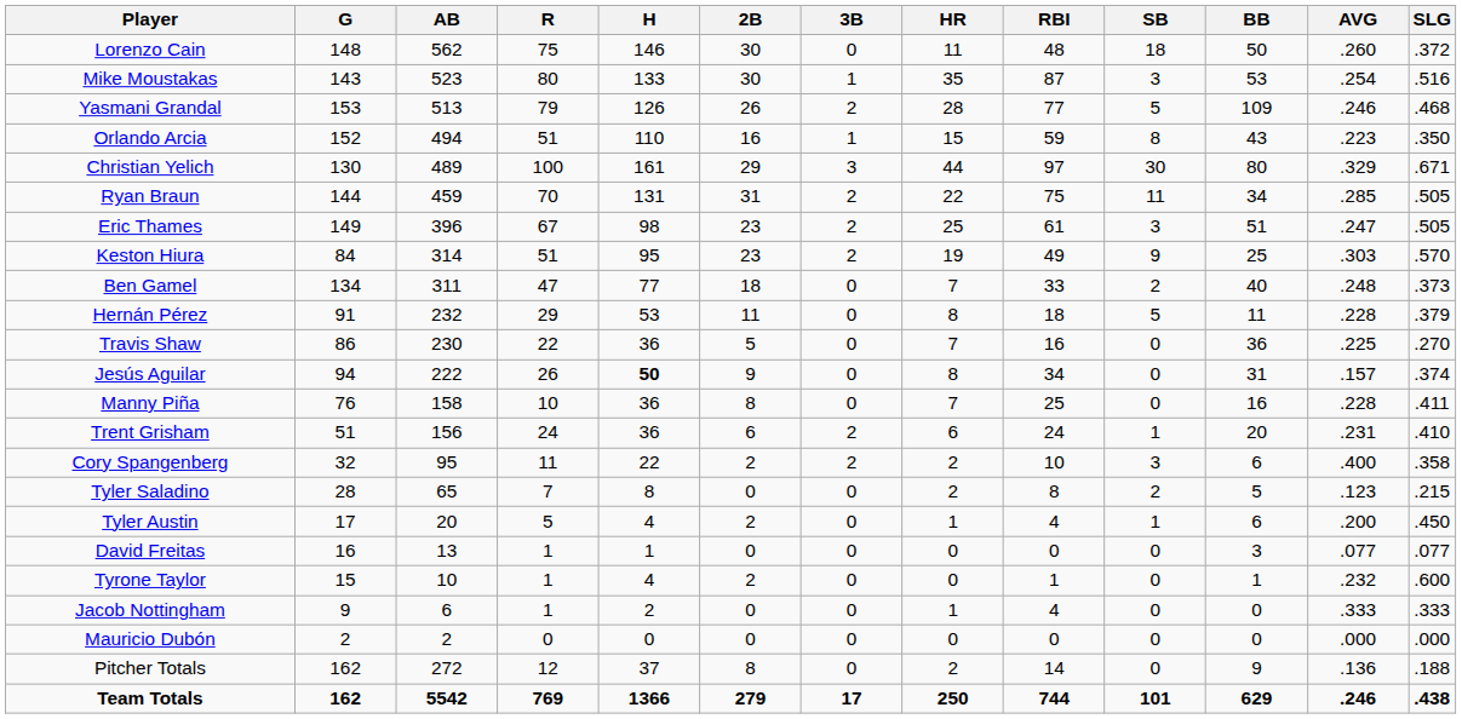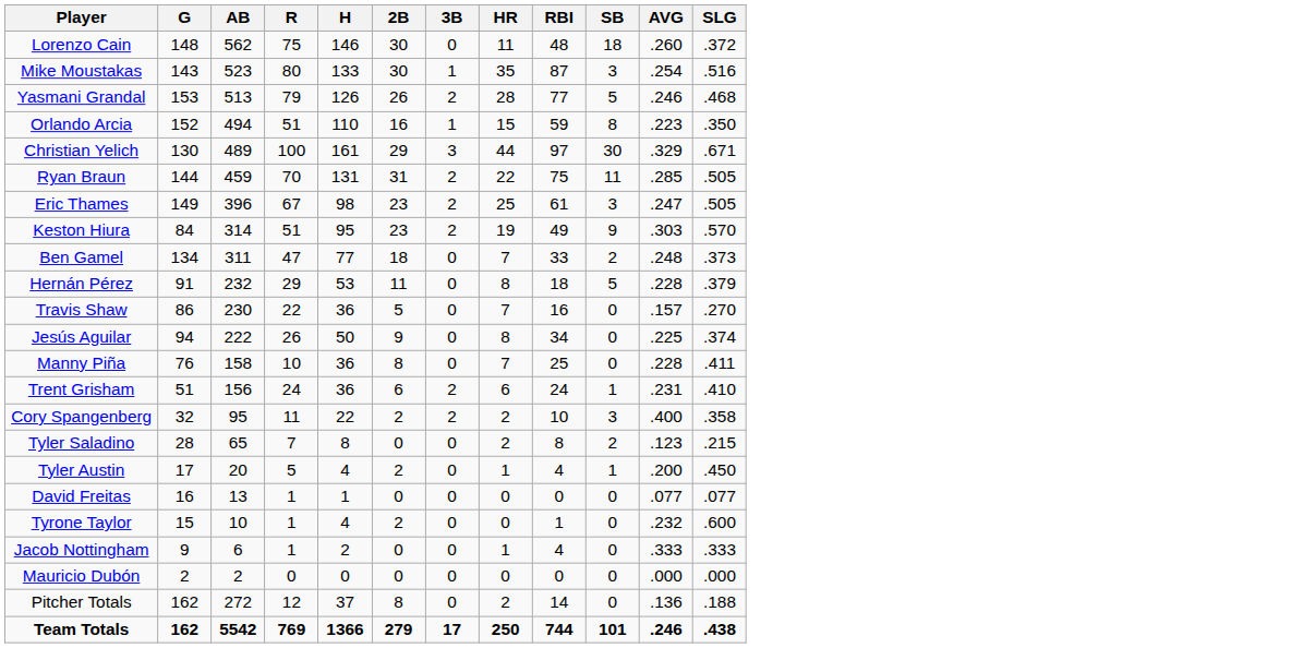- column: BB | 50 | 53 | 109 | 43 | 80 | 34 | 51 | 25 | 40 | 11 | 36 | 31 | 16 | 20 | 6 | 5 | 6 | 3 | 1 | 0 | 0 | 9 | 629
Travis Shaw | AVG: .225 -> .157
Jesús Aguilar | H: bold -> normal
Jesús Aguilar | AVG: .157 -> .225
